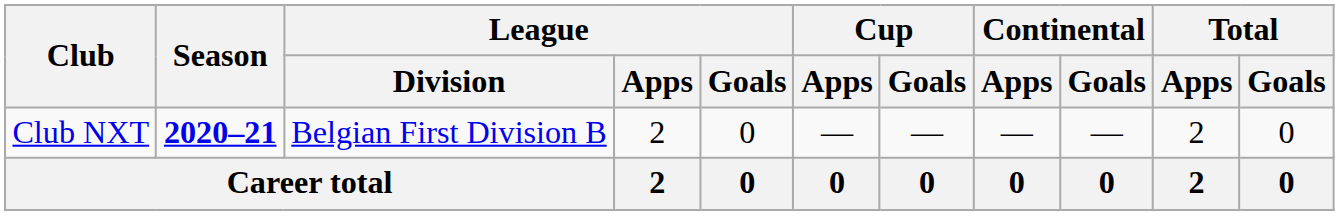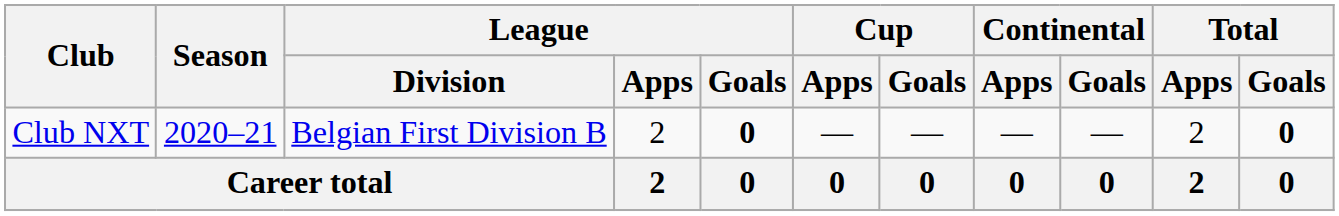Club NXT | Season: bold -> normal
Club NXT | League / Goals: normal -> bold
Club NXT | Total / Goals: normal -> bold
